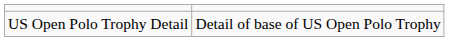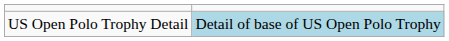US Open Polo Trophy Detail | column 2: no background -> lightblue background
